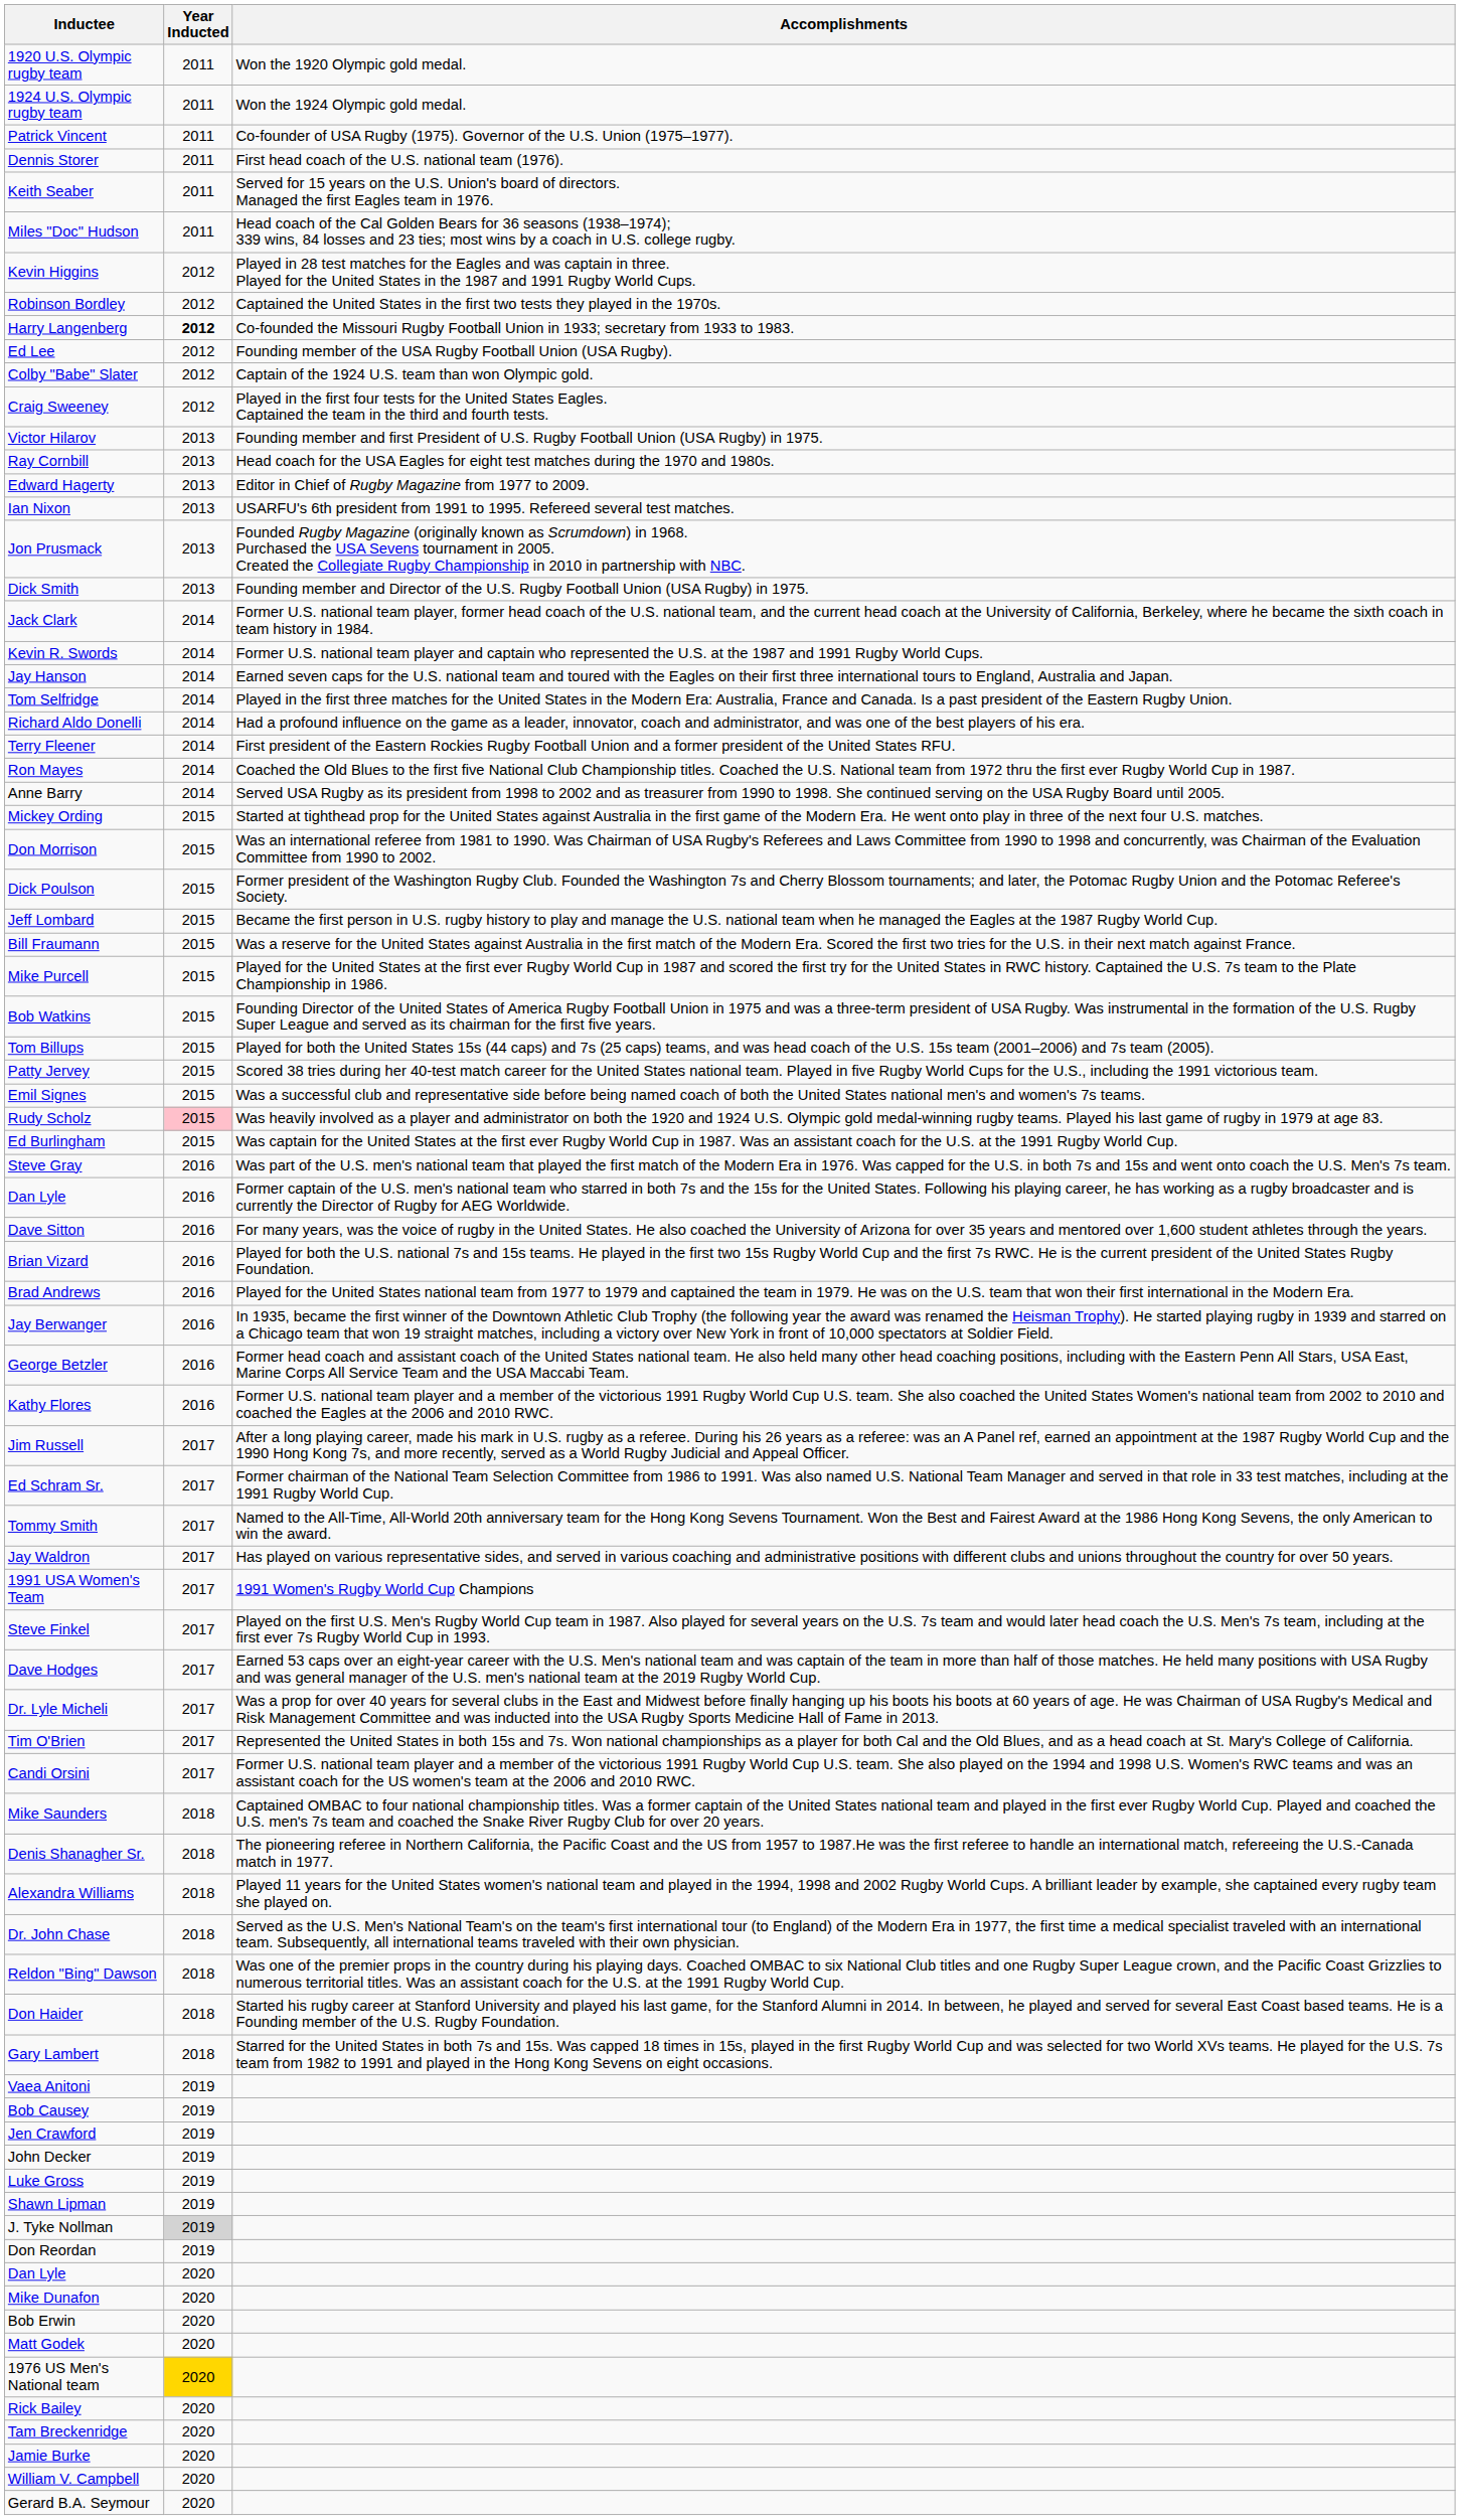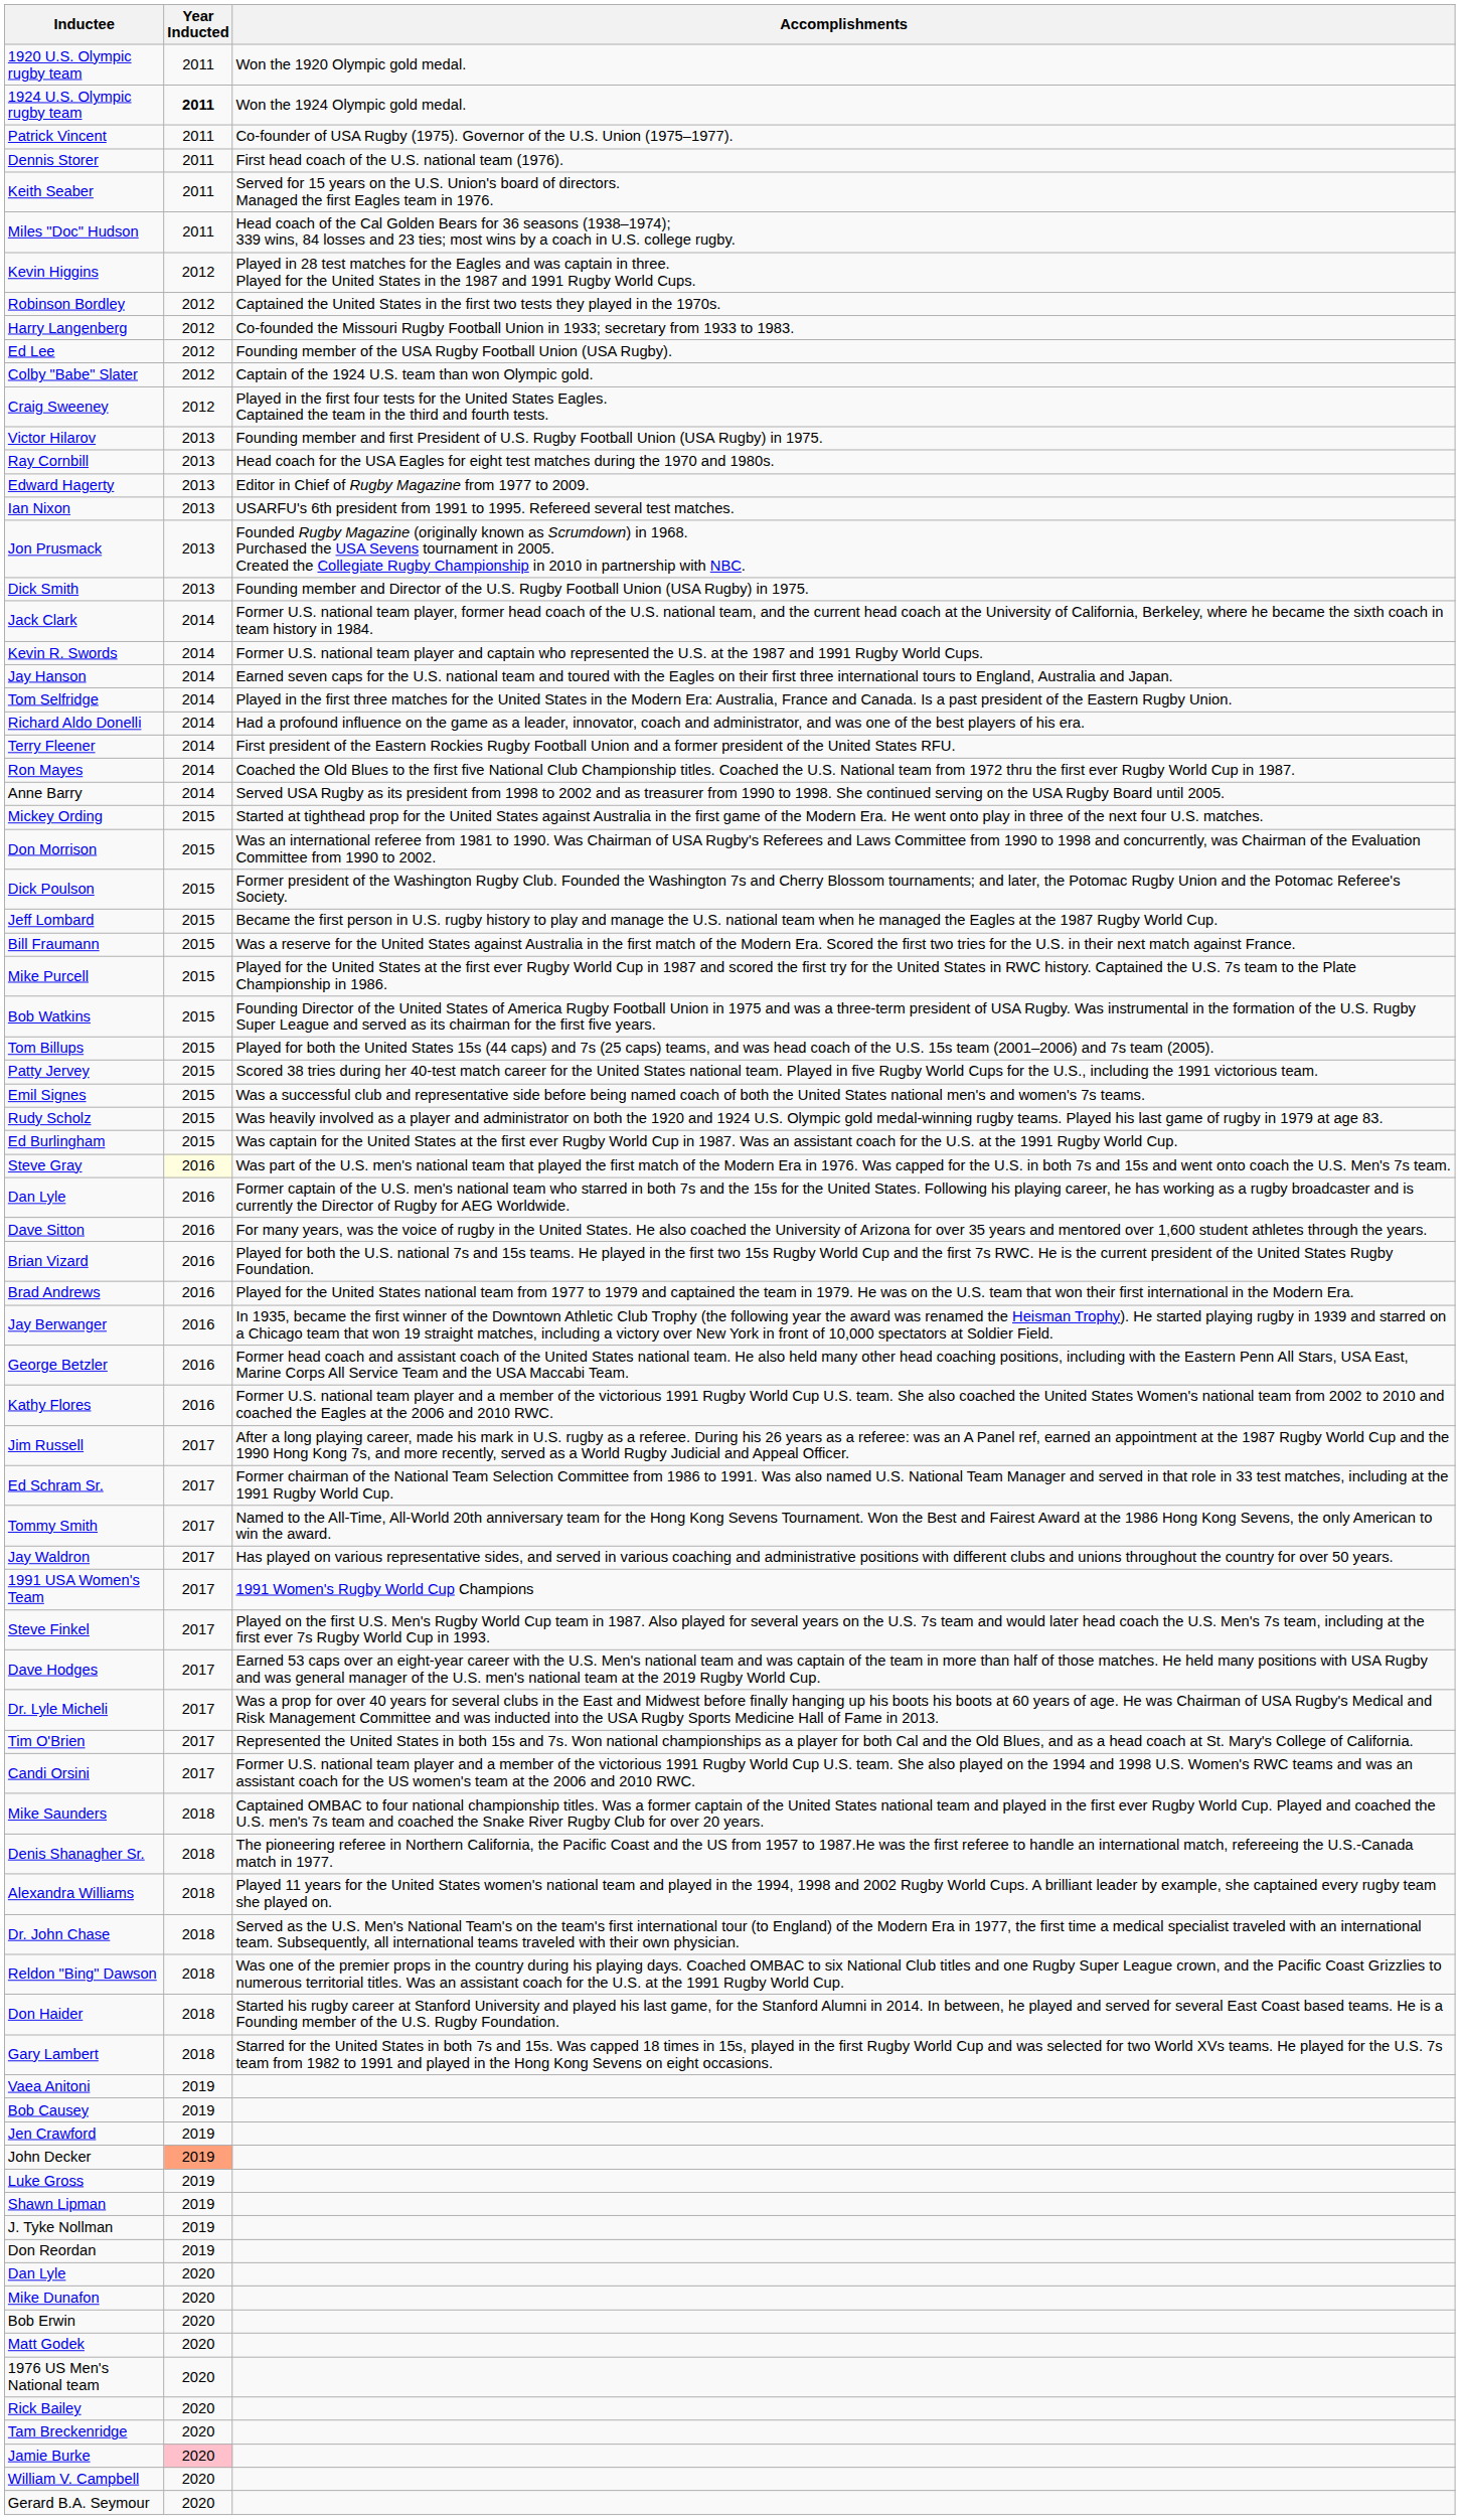1924 U.S. Olympic rugby team | Year Inducted: normal -> bold
Harry Langenberg | Year Inducted: bold -> normal
Rudy Scholz | Year Inducted: pink background -> no background
Steve Gray | Year Inducted: no background -> lightyellow background
John Decker | Year Inducted: no background -> lightsalmon background
J. Tyke Nollman | Year Inducted: lightgrey background -> no background
1976 US Men's National team | Year Inducted: gold background -> no background
Jamie Burke | Year Inducted: no background -> pink background
